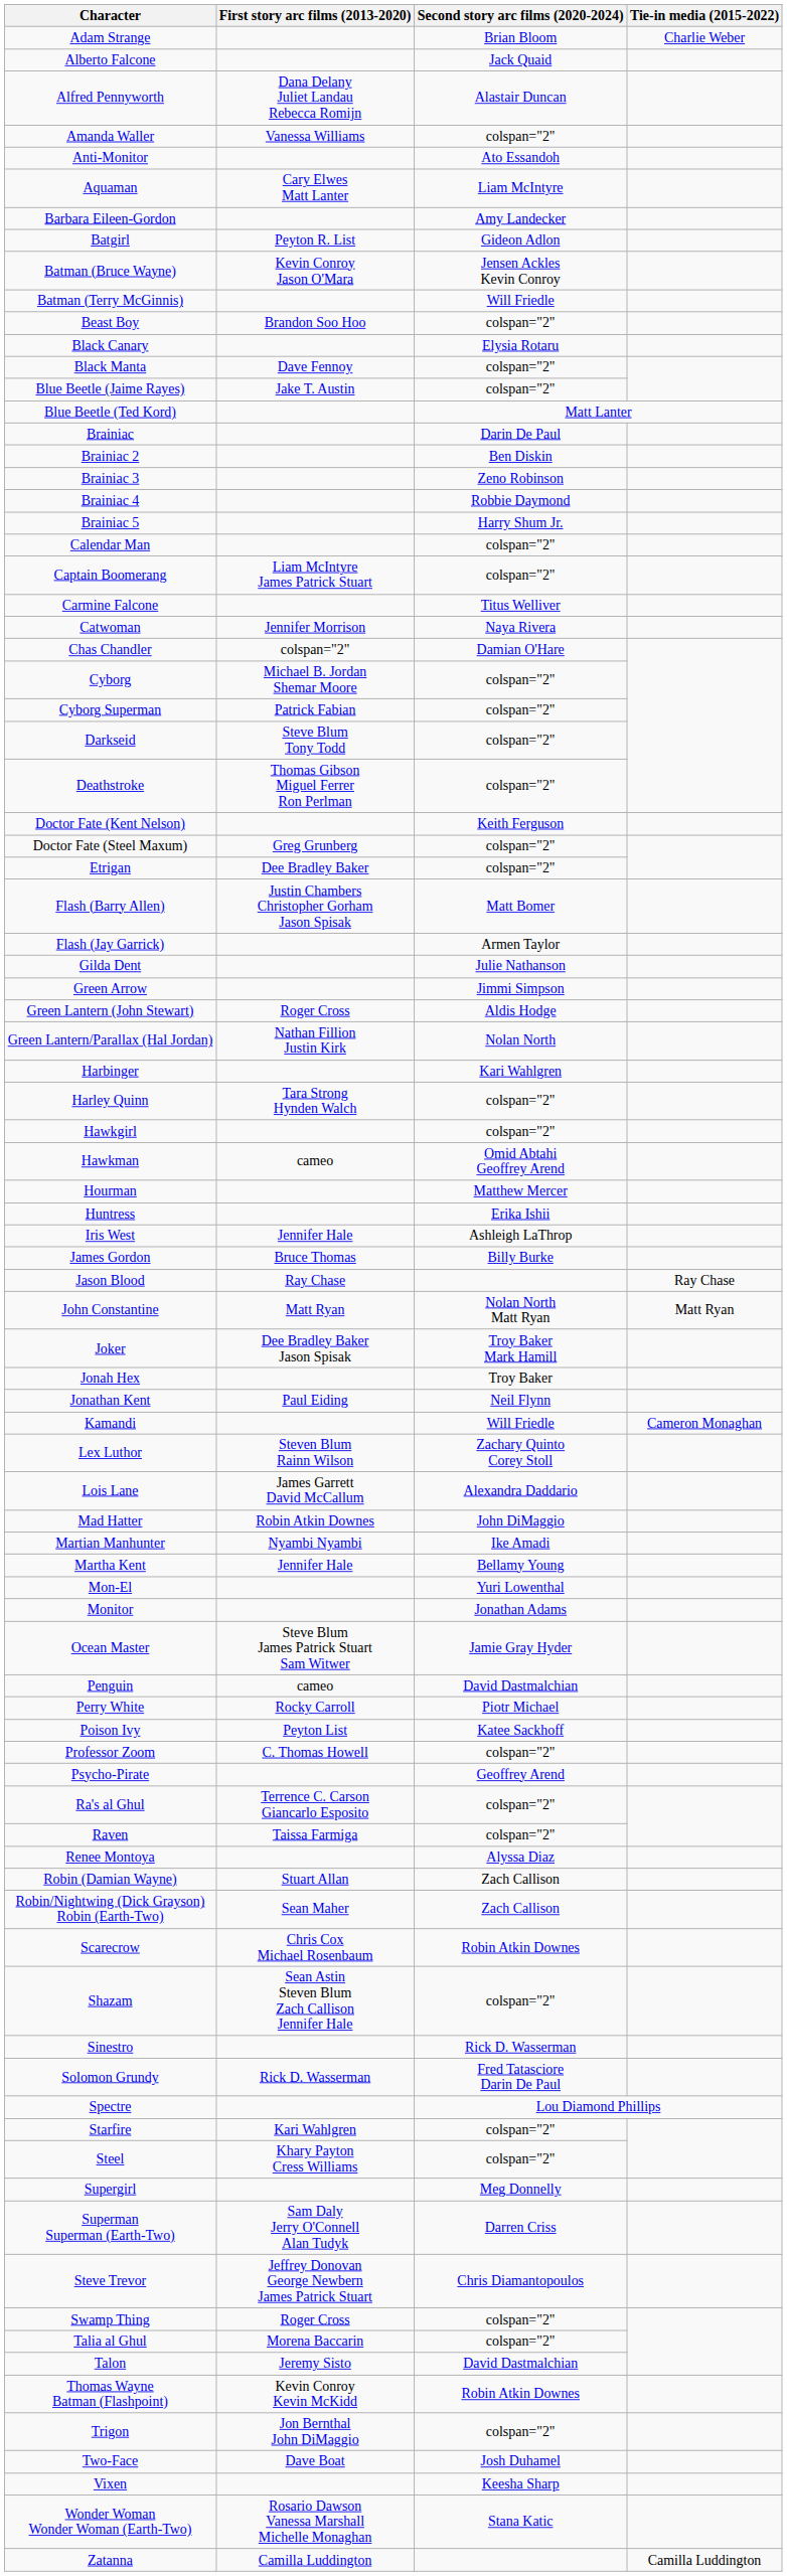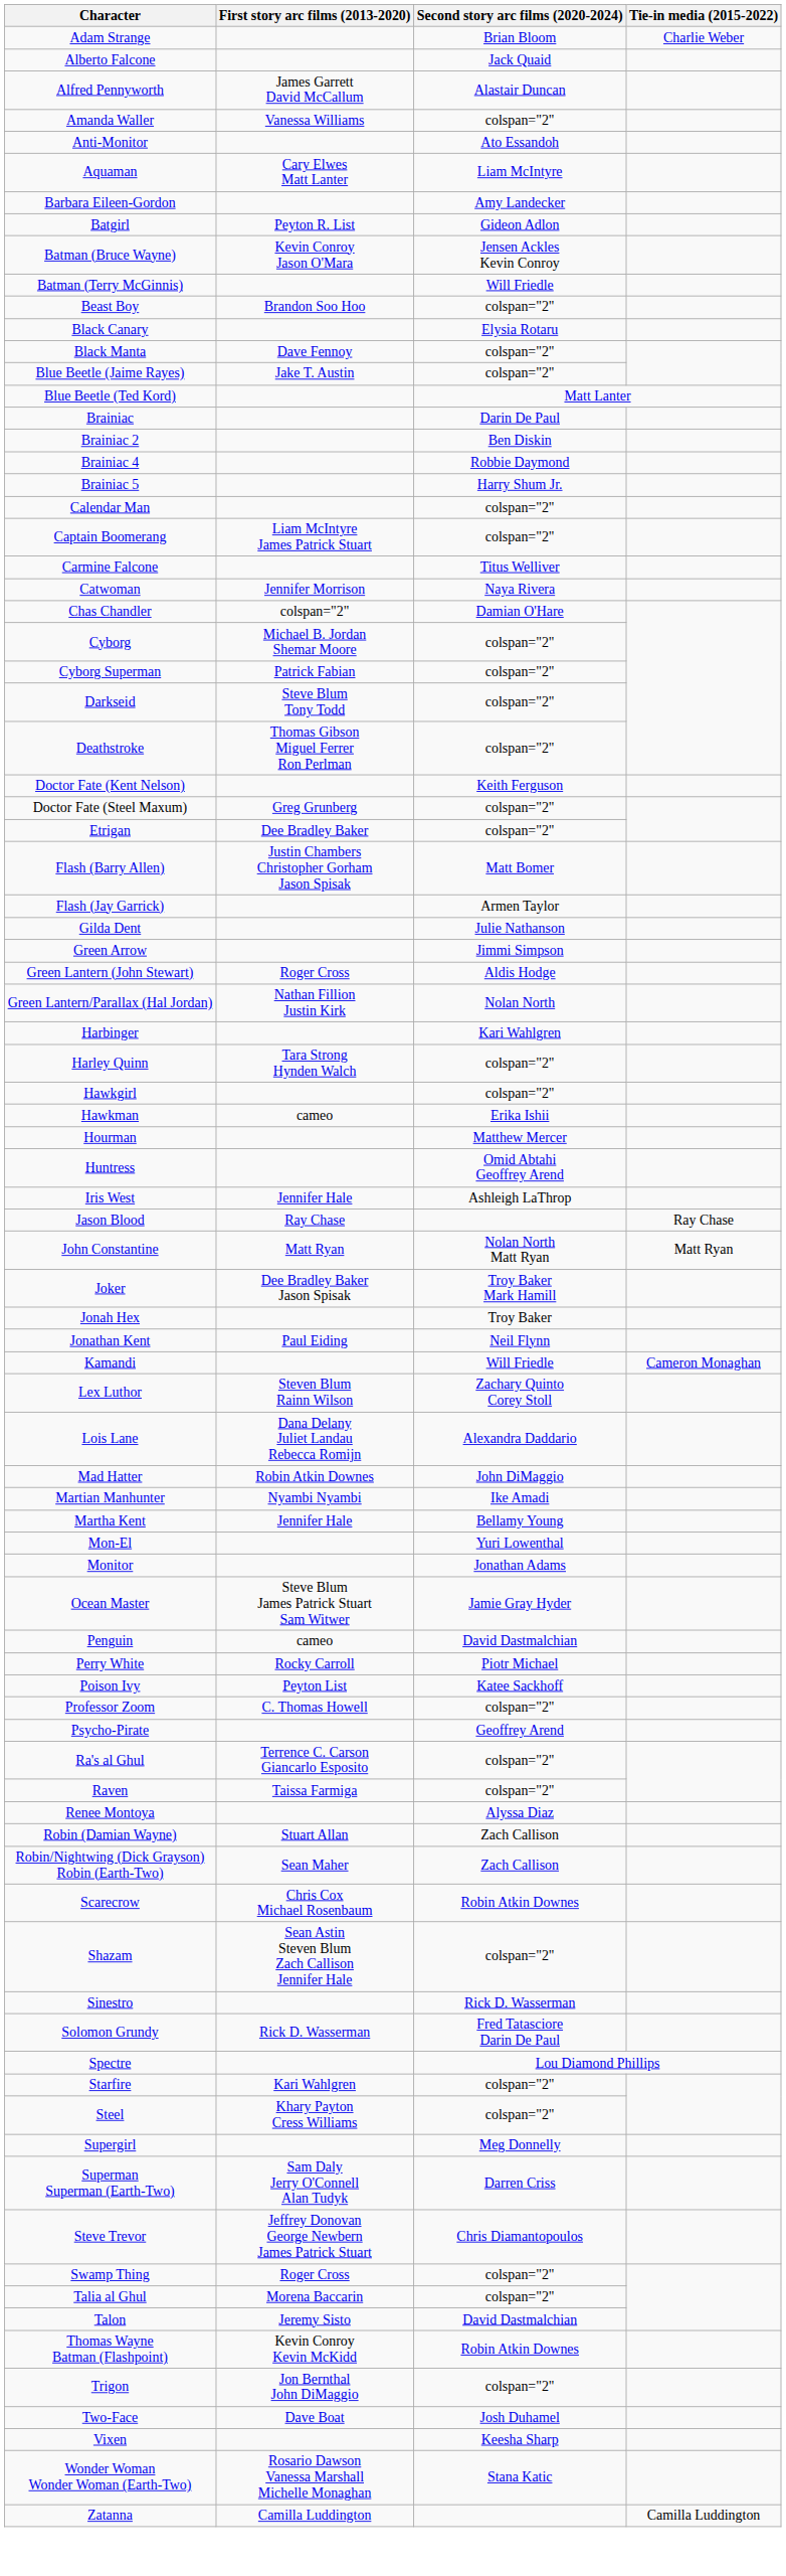Alfred Pennyworth | First story arc films (2013-2020): Dana Delany Juliet Landau Rebecca Romijn -> James Garrett David McCallum
- row: Brainiac 3 | Zeno Robinson
Hawkman | Second story arc films (2020-2024): Omid Abtahi Geoffrey Arend -> Erika Ishii
Huntress | Second story arc films (2020-2024): Erika Ishii -> Omid Abtahi Geoffrey Arend
- row: James Gordon | Bruce Thomas | Billy Burke
Lois Lane | First story arc films (2013-2020): James Garrett David McCallum -> Dana Delany Juliet Landau Rebecca Romijn
